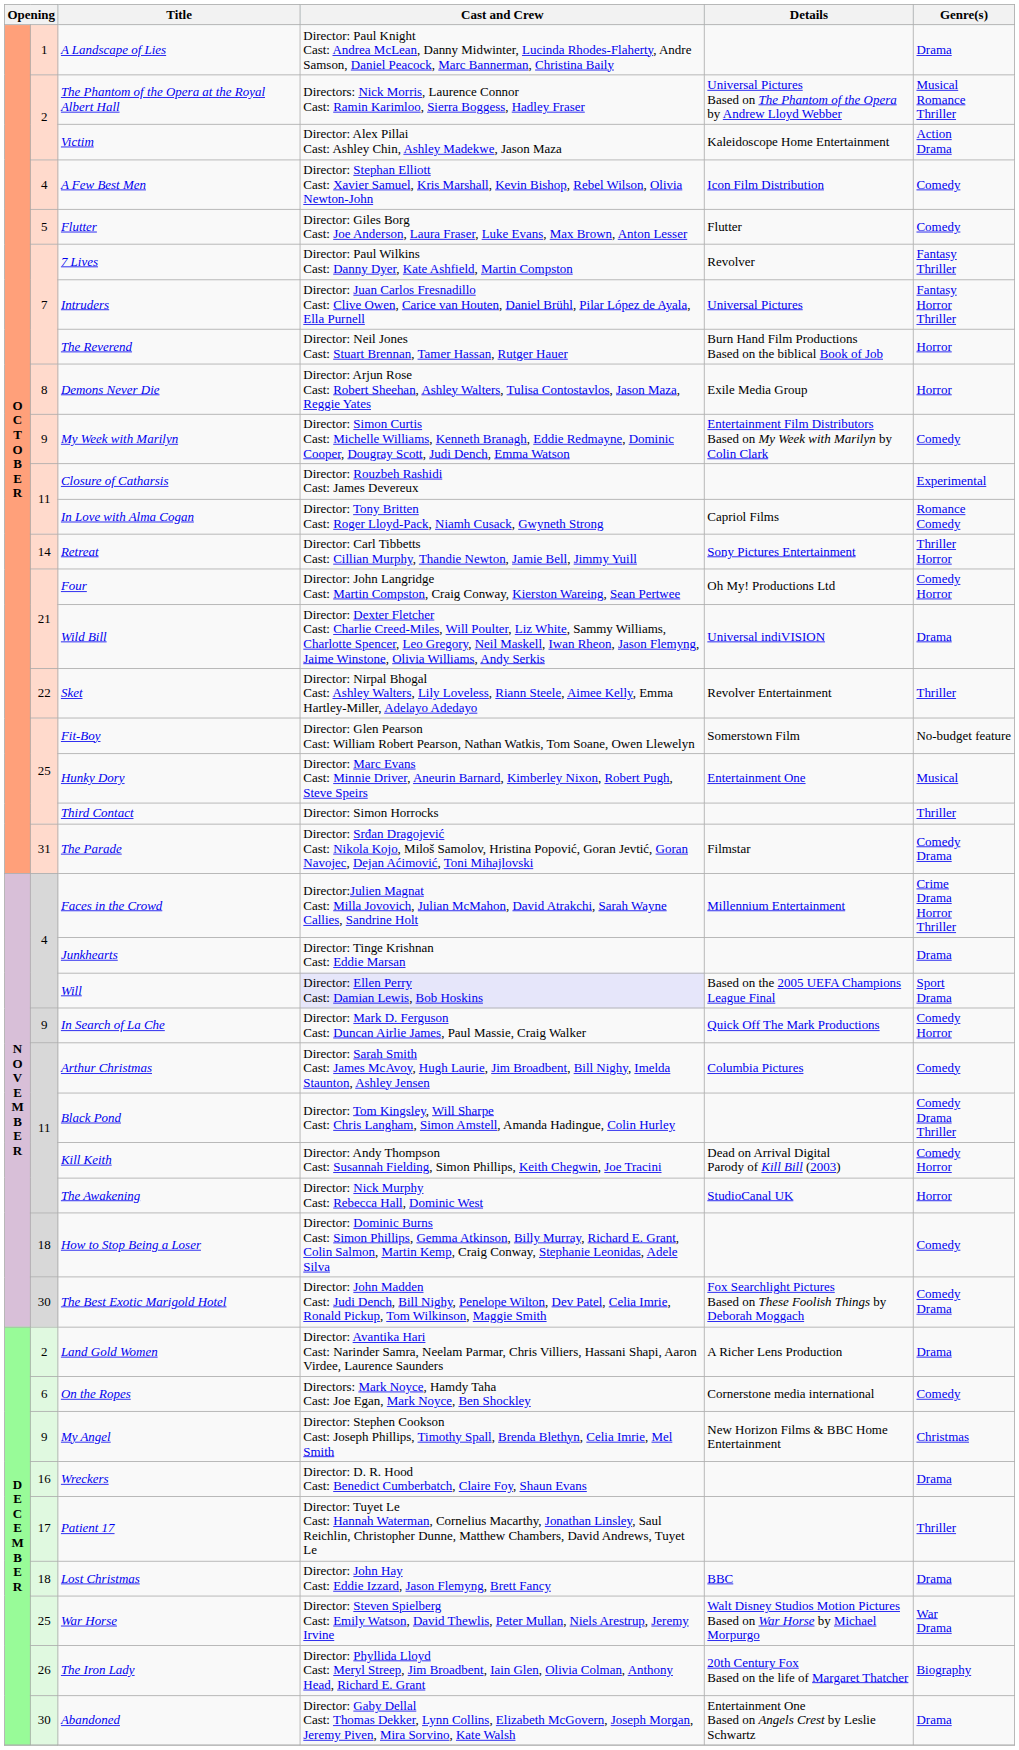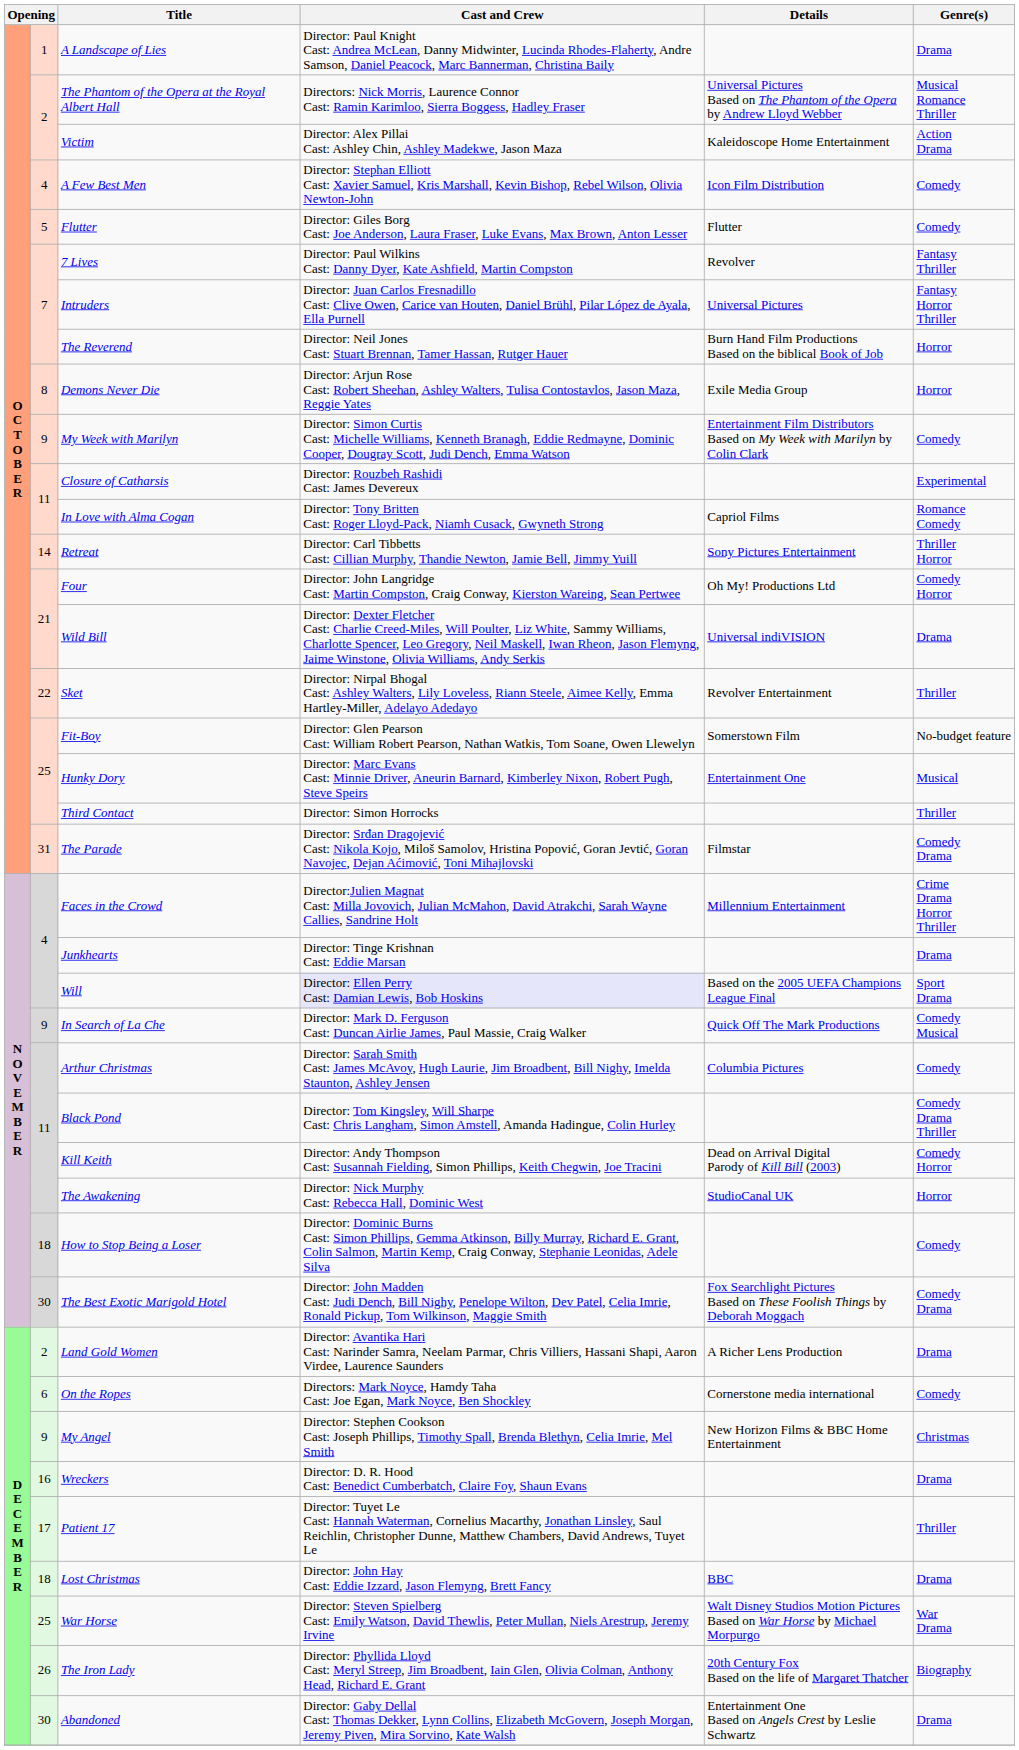In Search of La Che | Genre(s): Comedy Horror -> Comedy Musical
